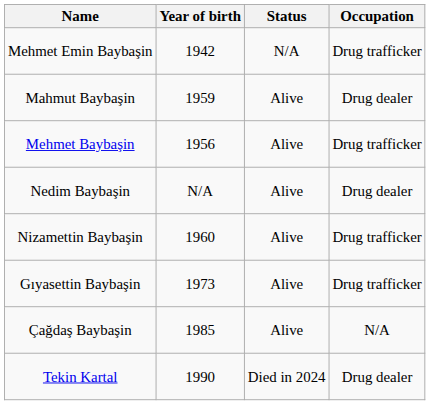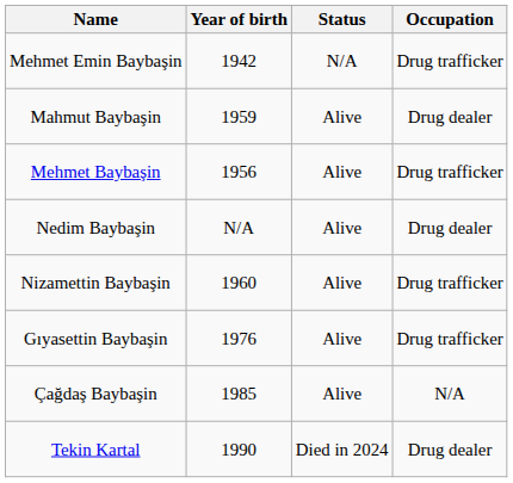Gıyasettin Baybaşin | Year of birth: 1973 -> 1976
